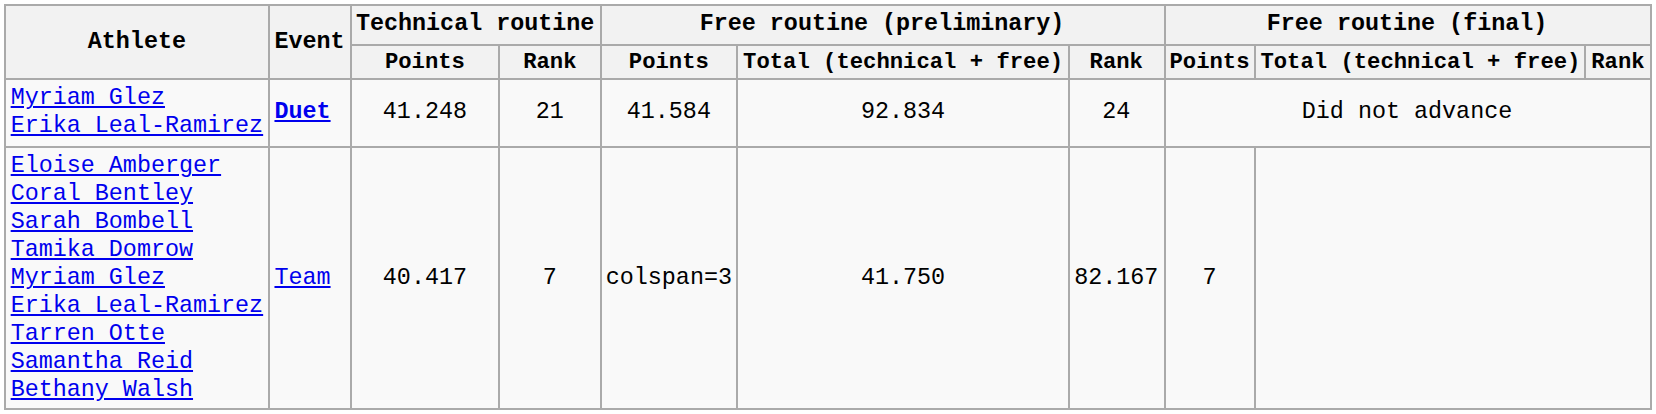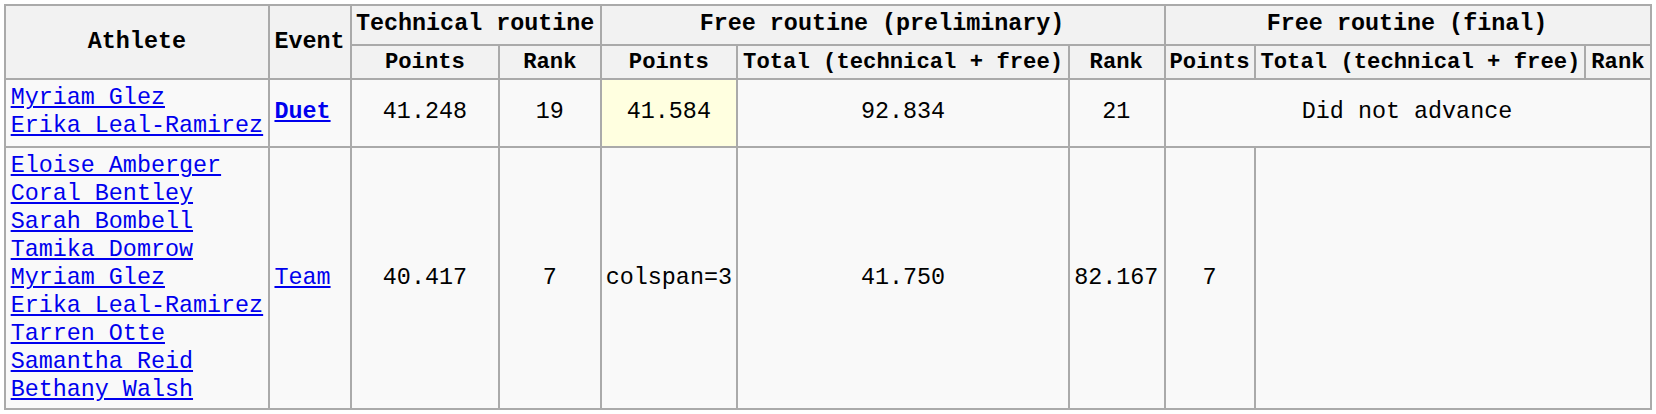Myriam Glez Erika Leal-Ramirez | Technical routine / Rank: 21 -> 19
Myriam Glez Erika Leal-Ramirez | Free routine (preliminary) / Points: no background -> lightyellow background
Myriam Glez Erika Leal-Ramirez | Free routine (preliminary) / Rank: 24 -> 21
